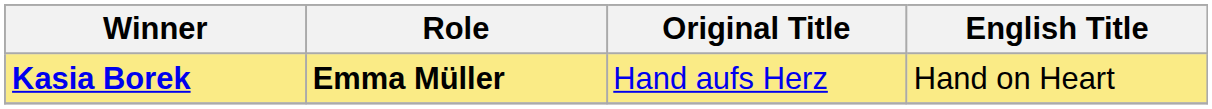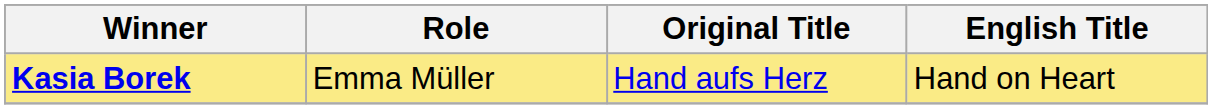Kasia Borek | Role: bold -> normal
